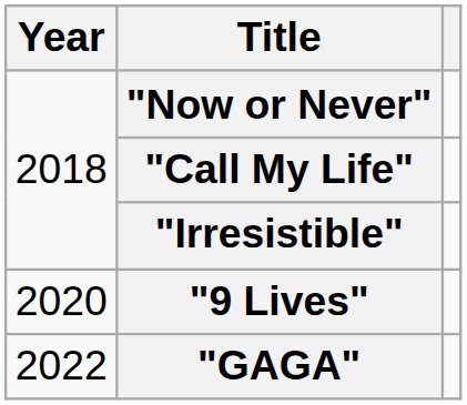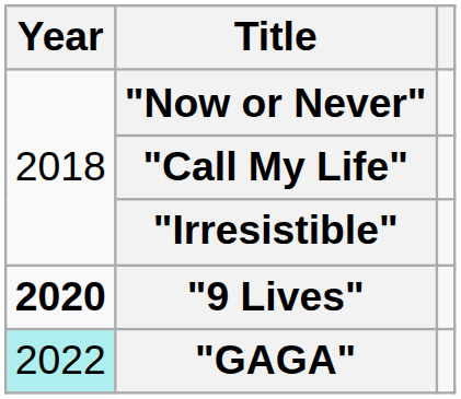"9 Lives" | Year: normal -> bold
"GAGA" | Year: no background -> paleturquoise background
